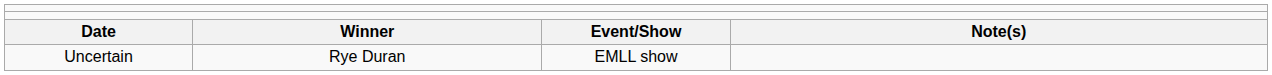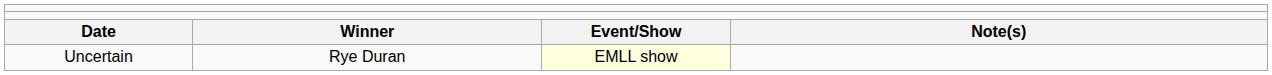Uncertain | column 3: no background -> lightyellow background
